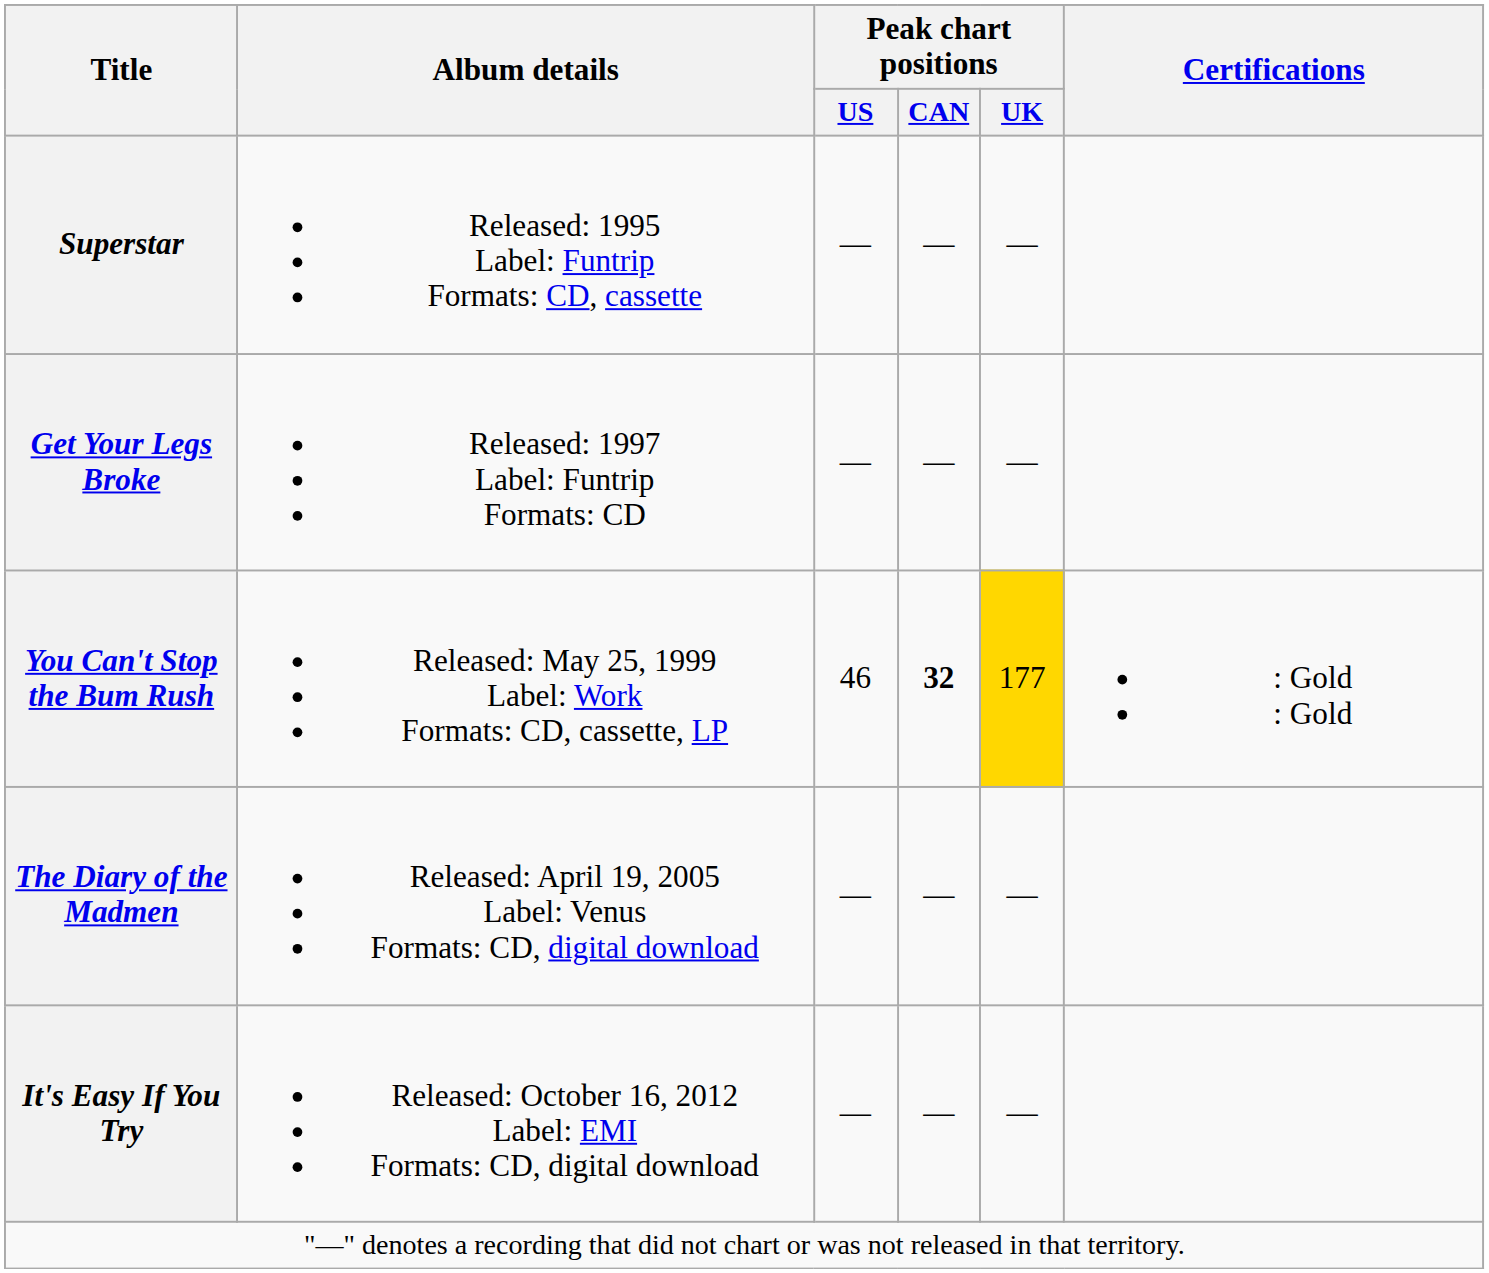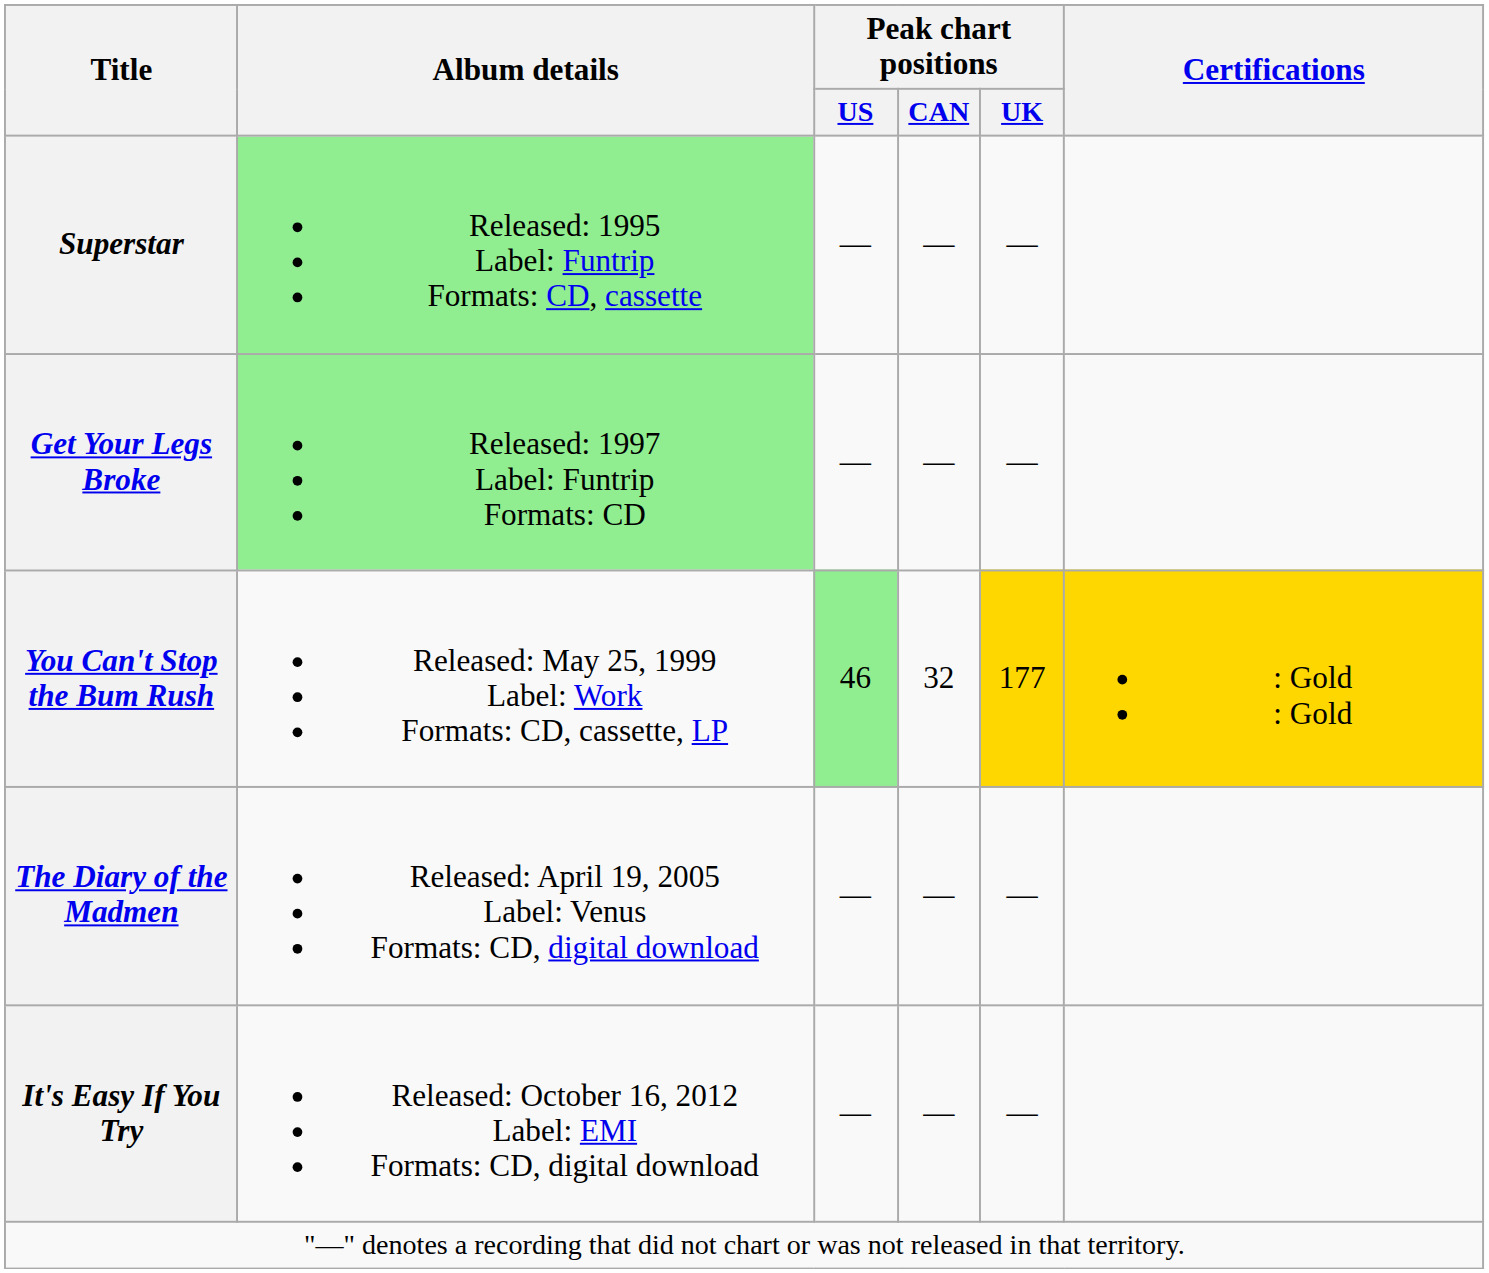Superstar | Album details: no background -> lightgreen background
Get Your Legs Broke | Album details: no background -> lightgreen background
You Can't Stop the Bum Rush | Peak chart positions / US: no background -> lightgreen background
You Can't Stop the Bum Rush | Peak chart positions / CAN: bold -> normal
You Can't Stop the Bum Rush | Certifications: no background -> gold background
